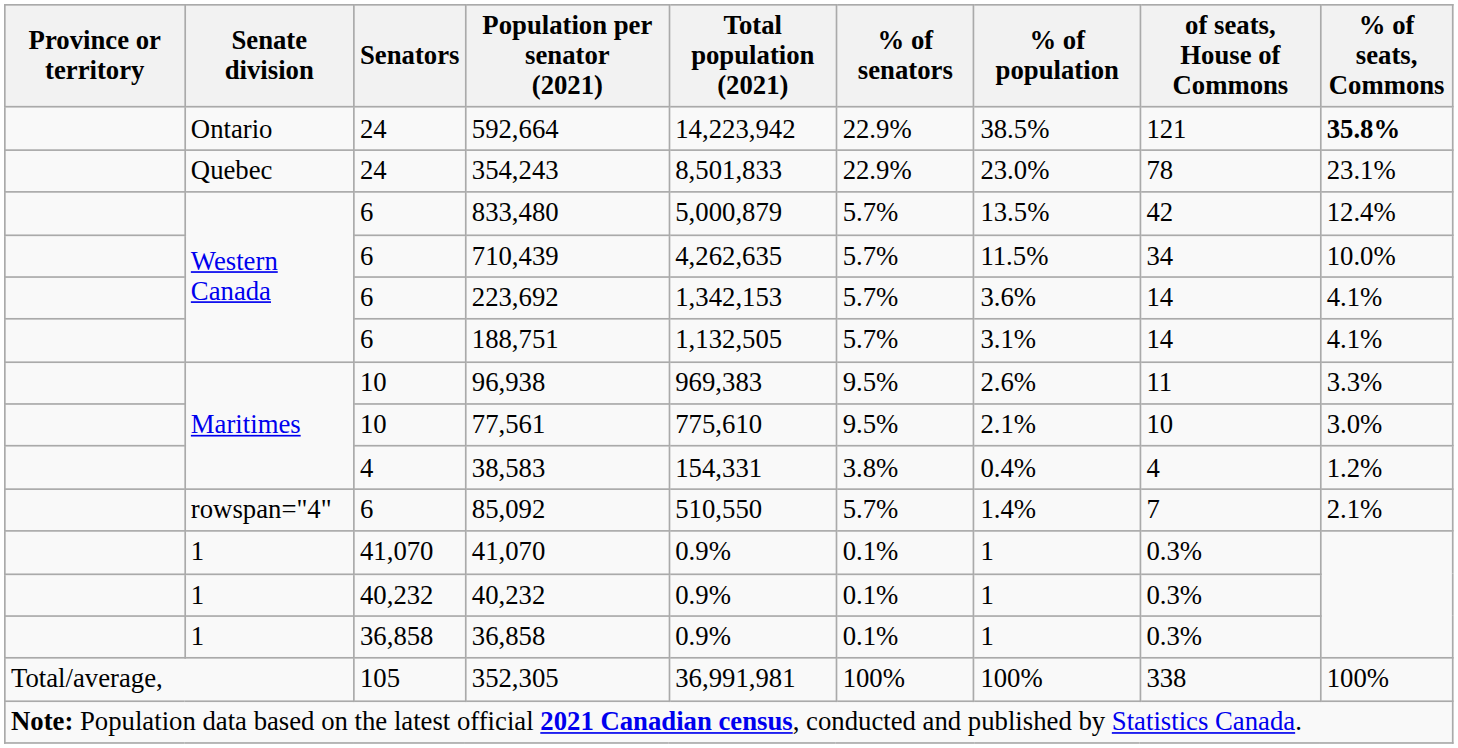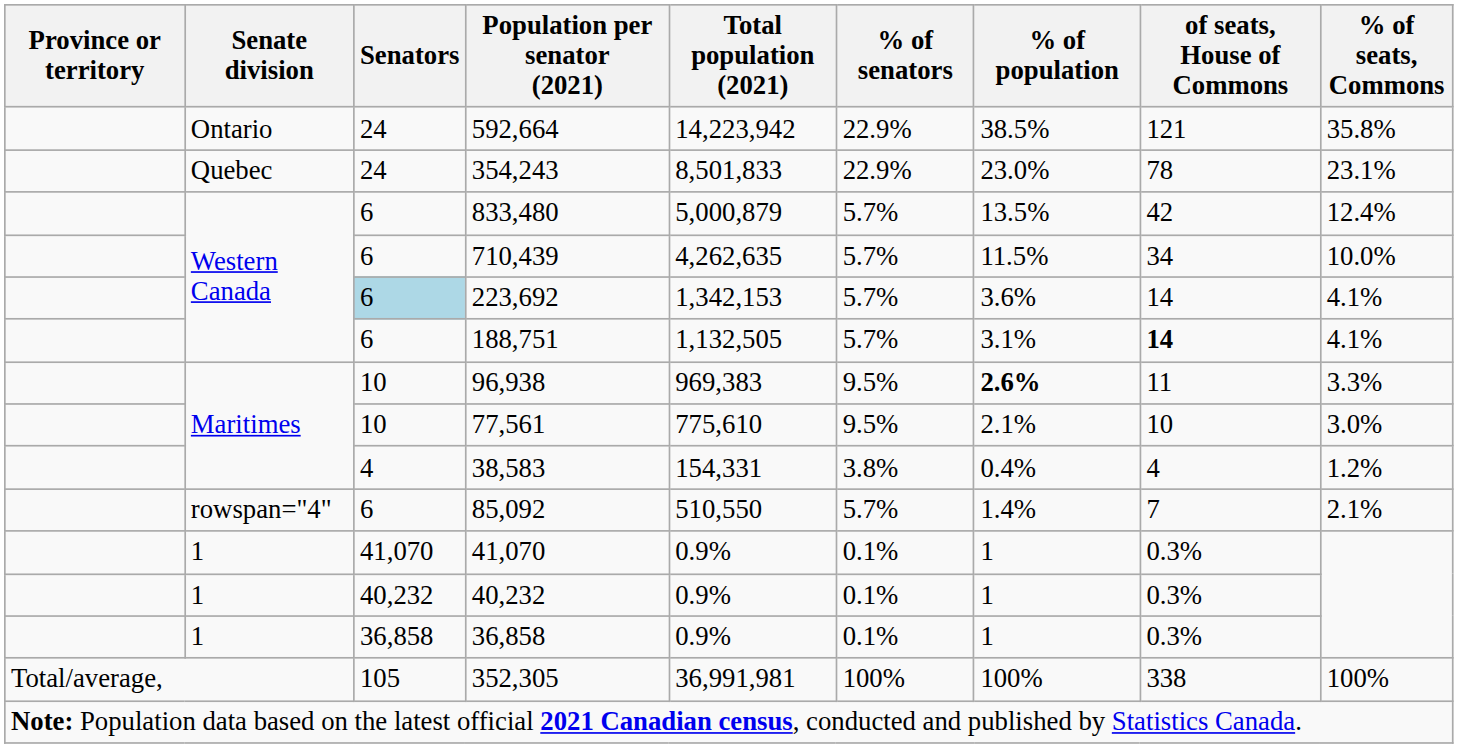592,664 | % of seats, Commons: bold -> normal
223,692 | Senators: no background -> lightblue background
188,751 | of seats, House of Commons: normal -> bold
96,938 | % of population: normal -> bold
